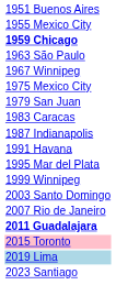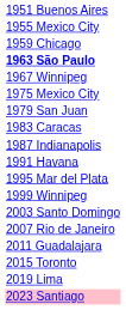1959 Chicago | column 1: bold -> normal
1963 São Paulo | column 1: normal -> bold
2011 Guadalajara | column 1: bold -> normal
2015 Toronto | column 1: pink background -> no background
2019 Lima | column 1: lightblue background -> no background
2023 Santiago | column 1: no background -> pink background
